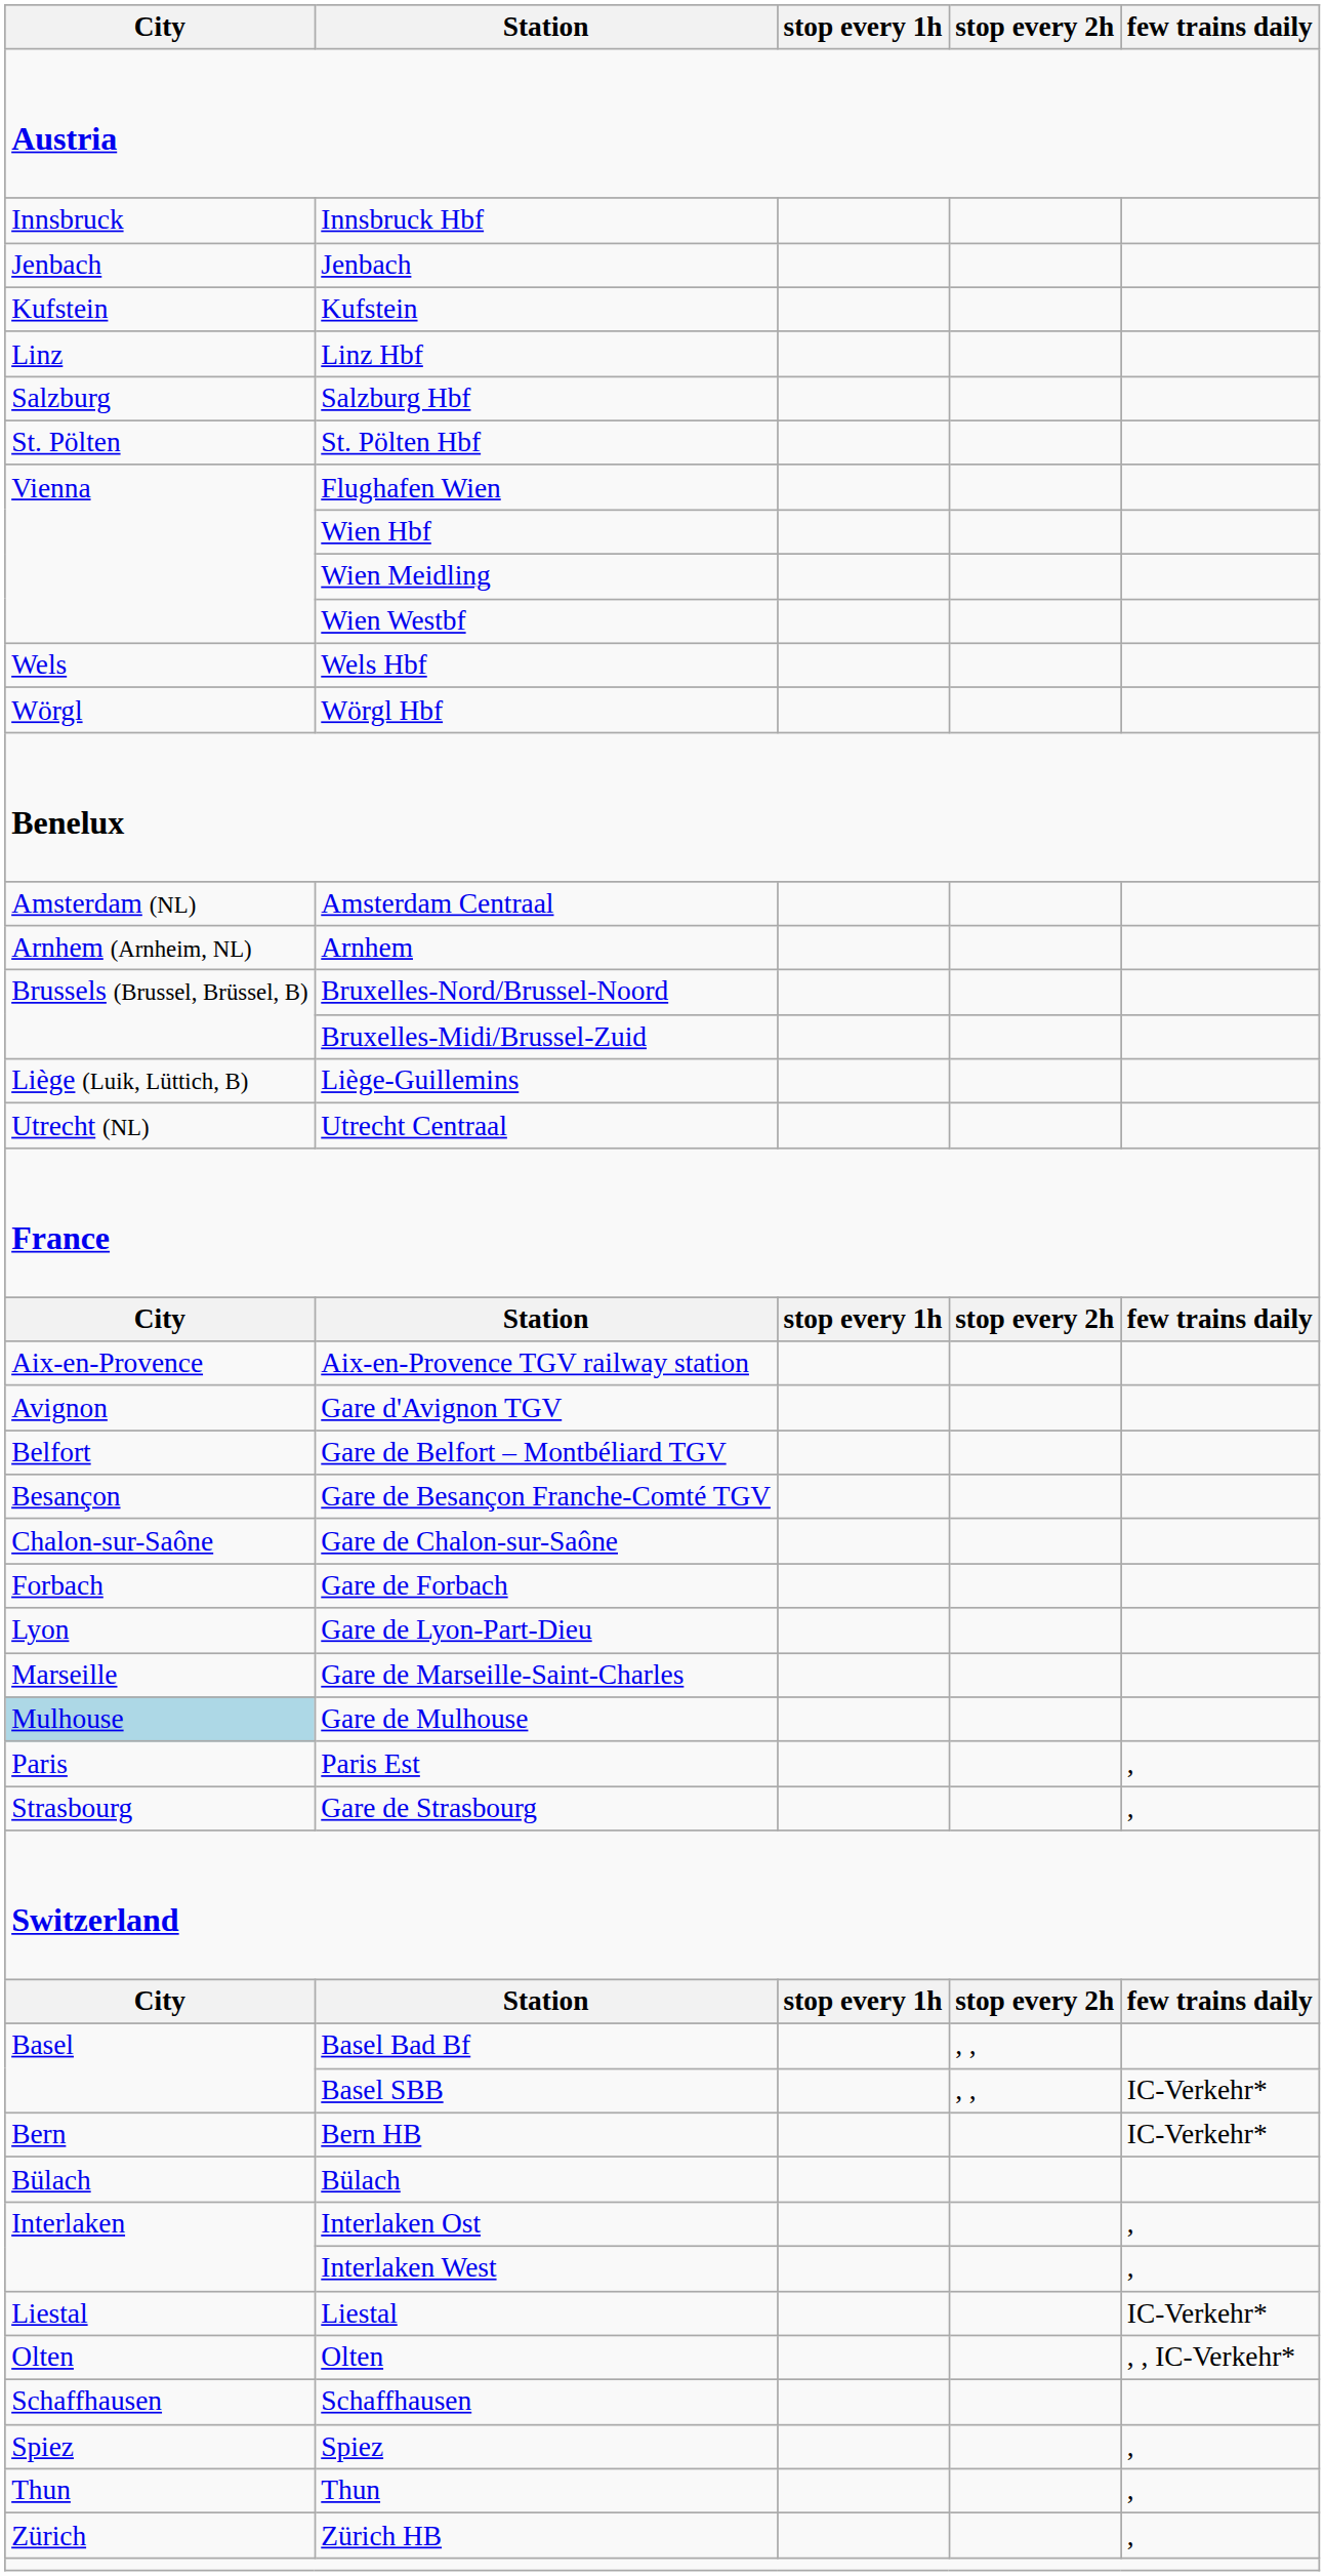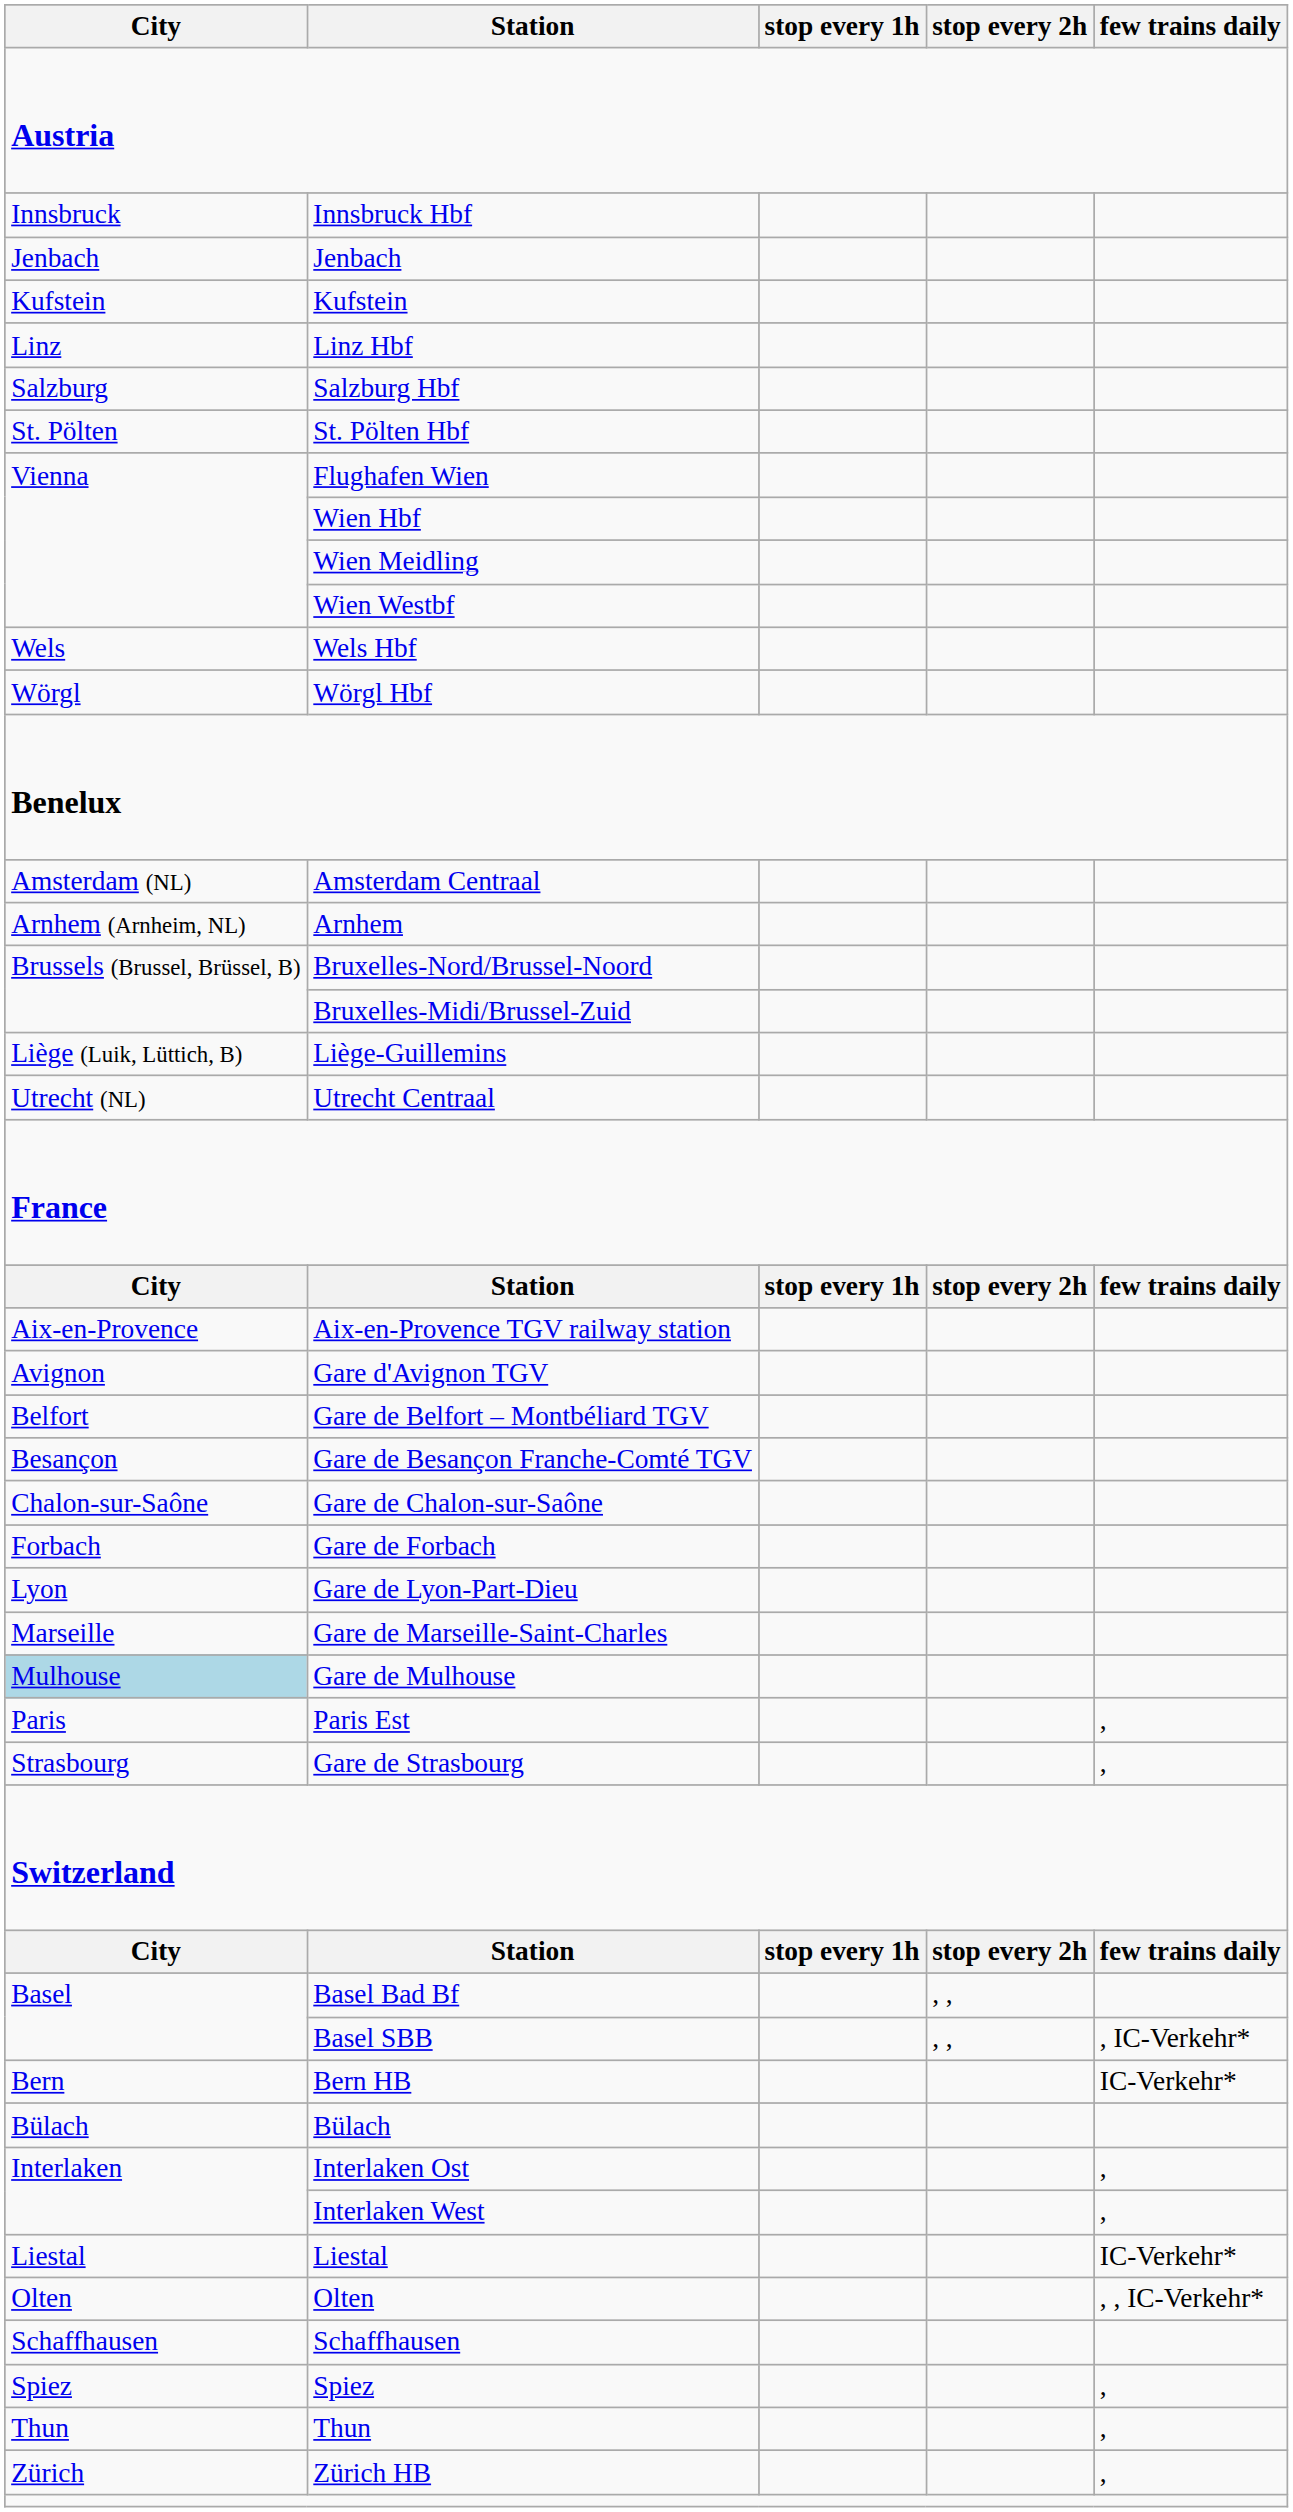Basel SBB | few trains daily: IC-Verkehr* -> , IC-Verkehr*
